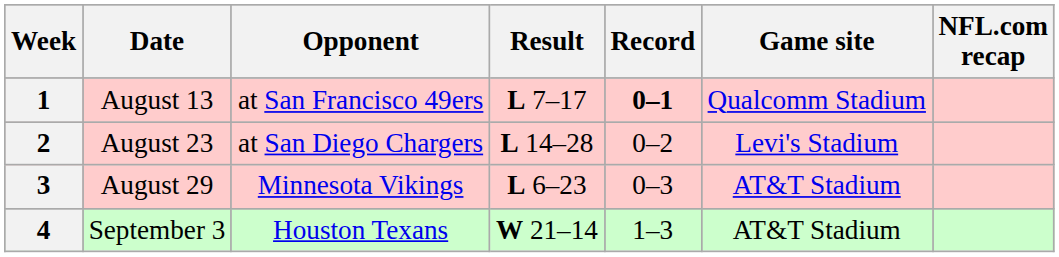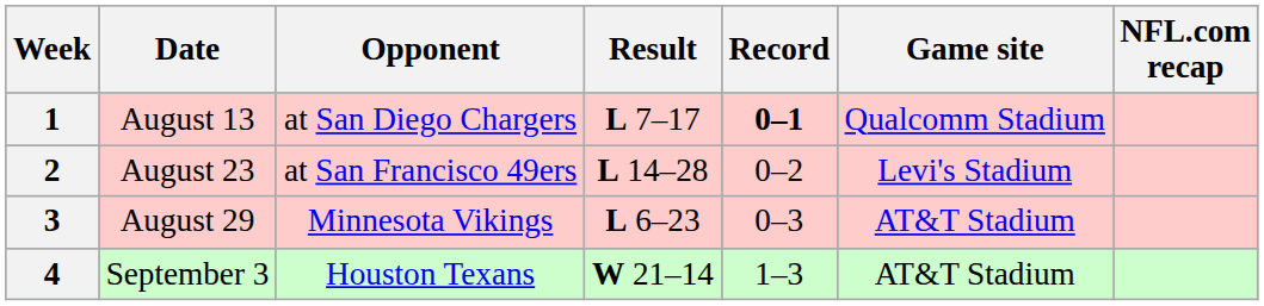1 | Opponent: at San Francisco 49ers -> at San Diego Chargers
2 | Opponent: at San Diego Chargers -> at San Francisco 49ers
